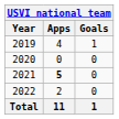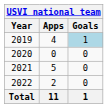2019 | Goals: no background -> lightblue background
2021 | Apps: bold -> normal
